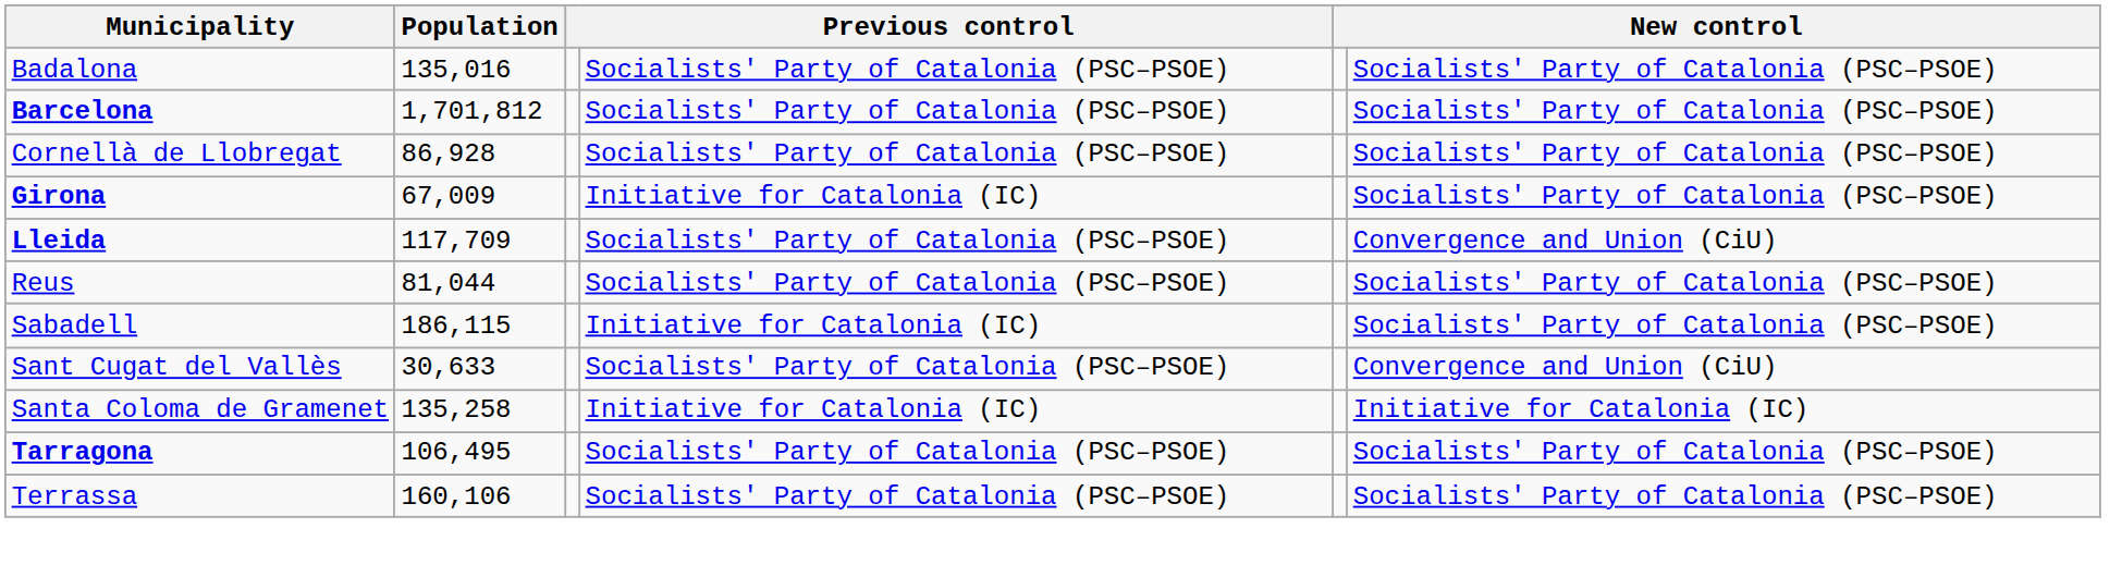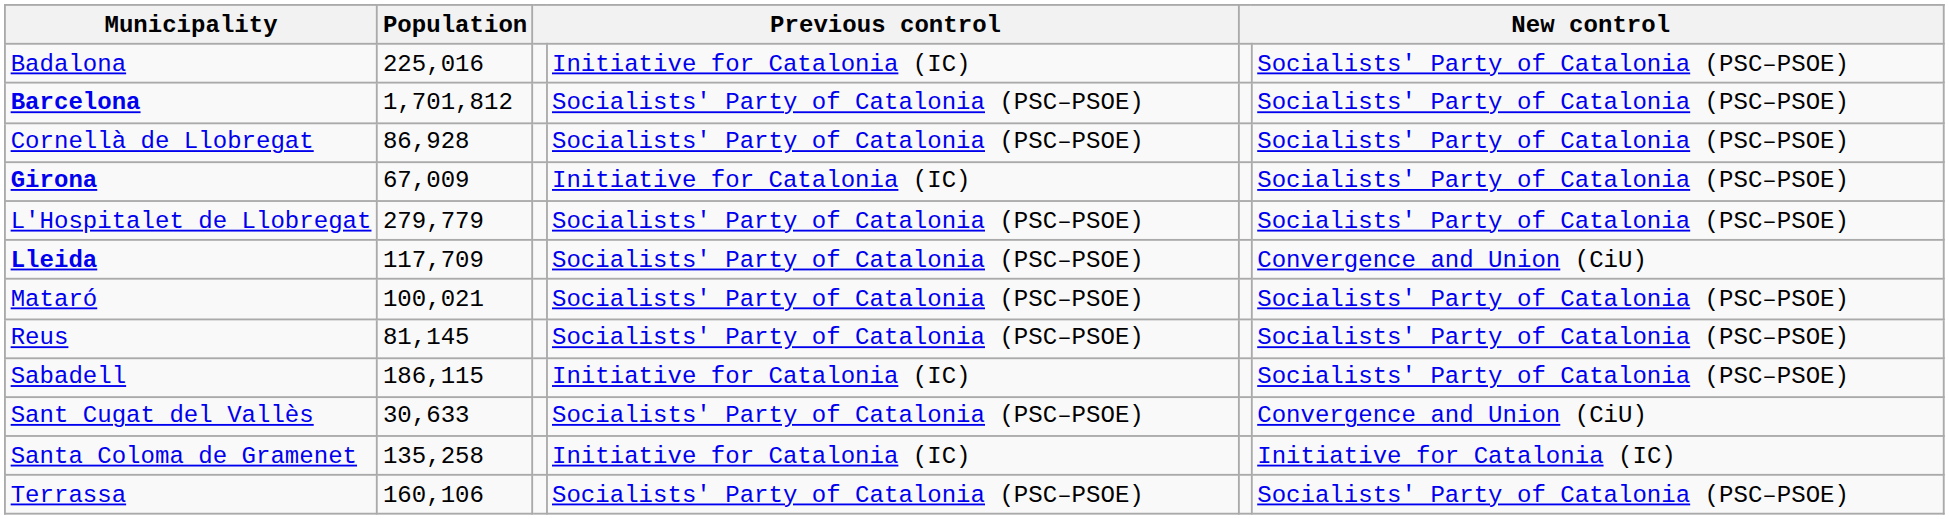Badalona | Population: 135,016 -> 225,016
Badalona | column 4: Socialists' Party of Catalonia (PSC–PSOE) -> Initiative for Catalonia (IC)
+ row: L'Hospitalet de Llobregat | 279,779 | Socialists' Party of Catalonia (PSC–PSOE) | Socialists' Party of Catalonia (PSC–PSOE)
+ row: Mataró | 100,021 | Socialists' Party of Catalonia (PSC–PSOE) | Socialists' Party of Catalonia (PSC–PSOE)
Reus | Population: 81,044 -> 81,145
- row: Tarragona | 106,495 | Socialists' Party of Catalonia (PSC–PSOE) | Socialists' Party of Catalonia (PSC–PSOE)
